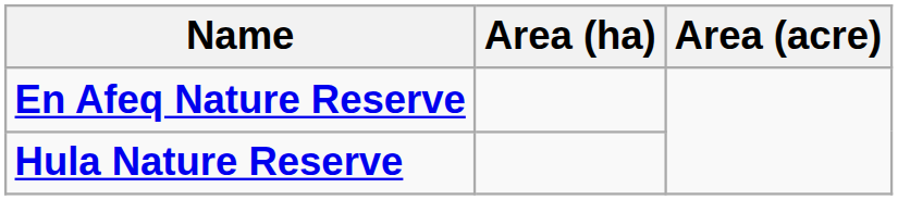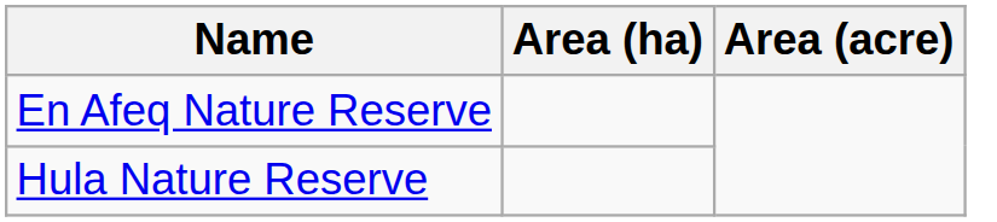En Afeq Nature Reserve | Name: bold -> normal
Hula Nature Reserve | Name: bold -> normal
